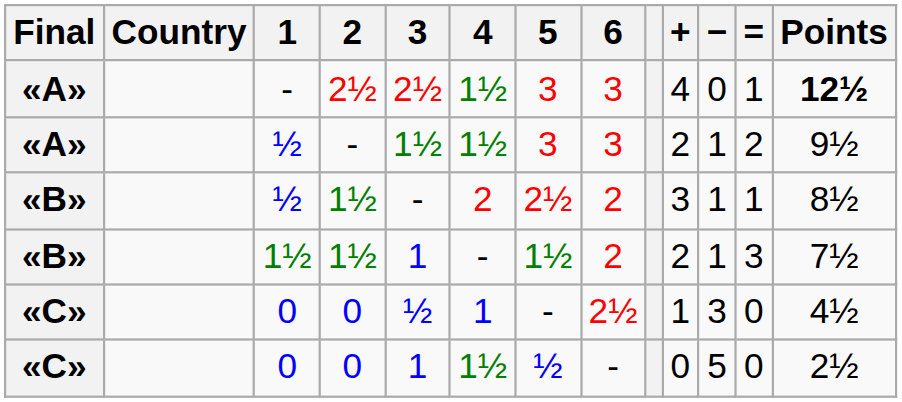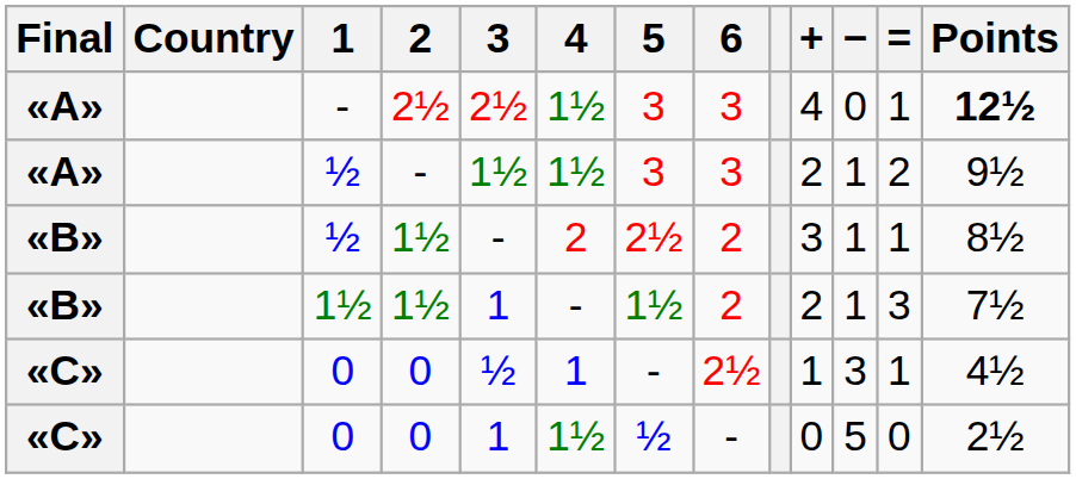row 6 | =: 0 -> 1
